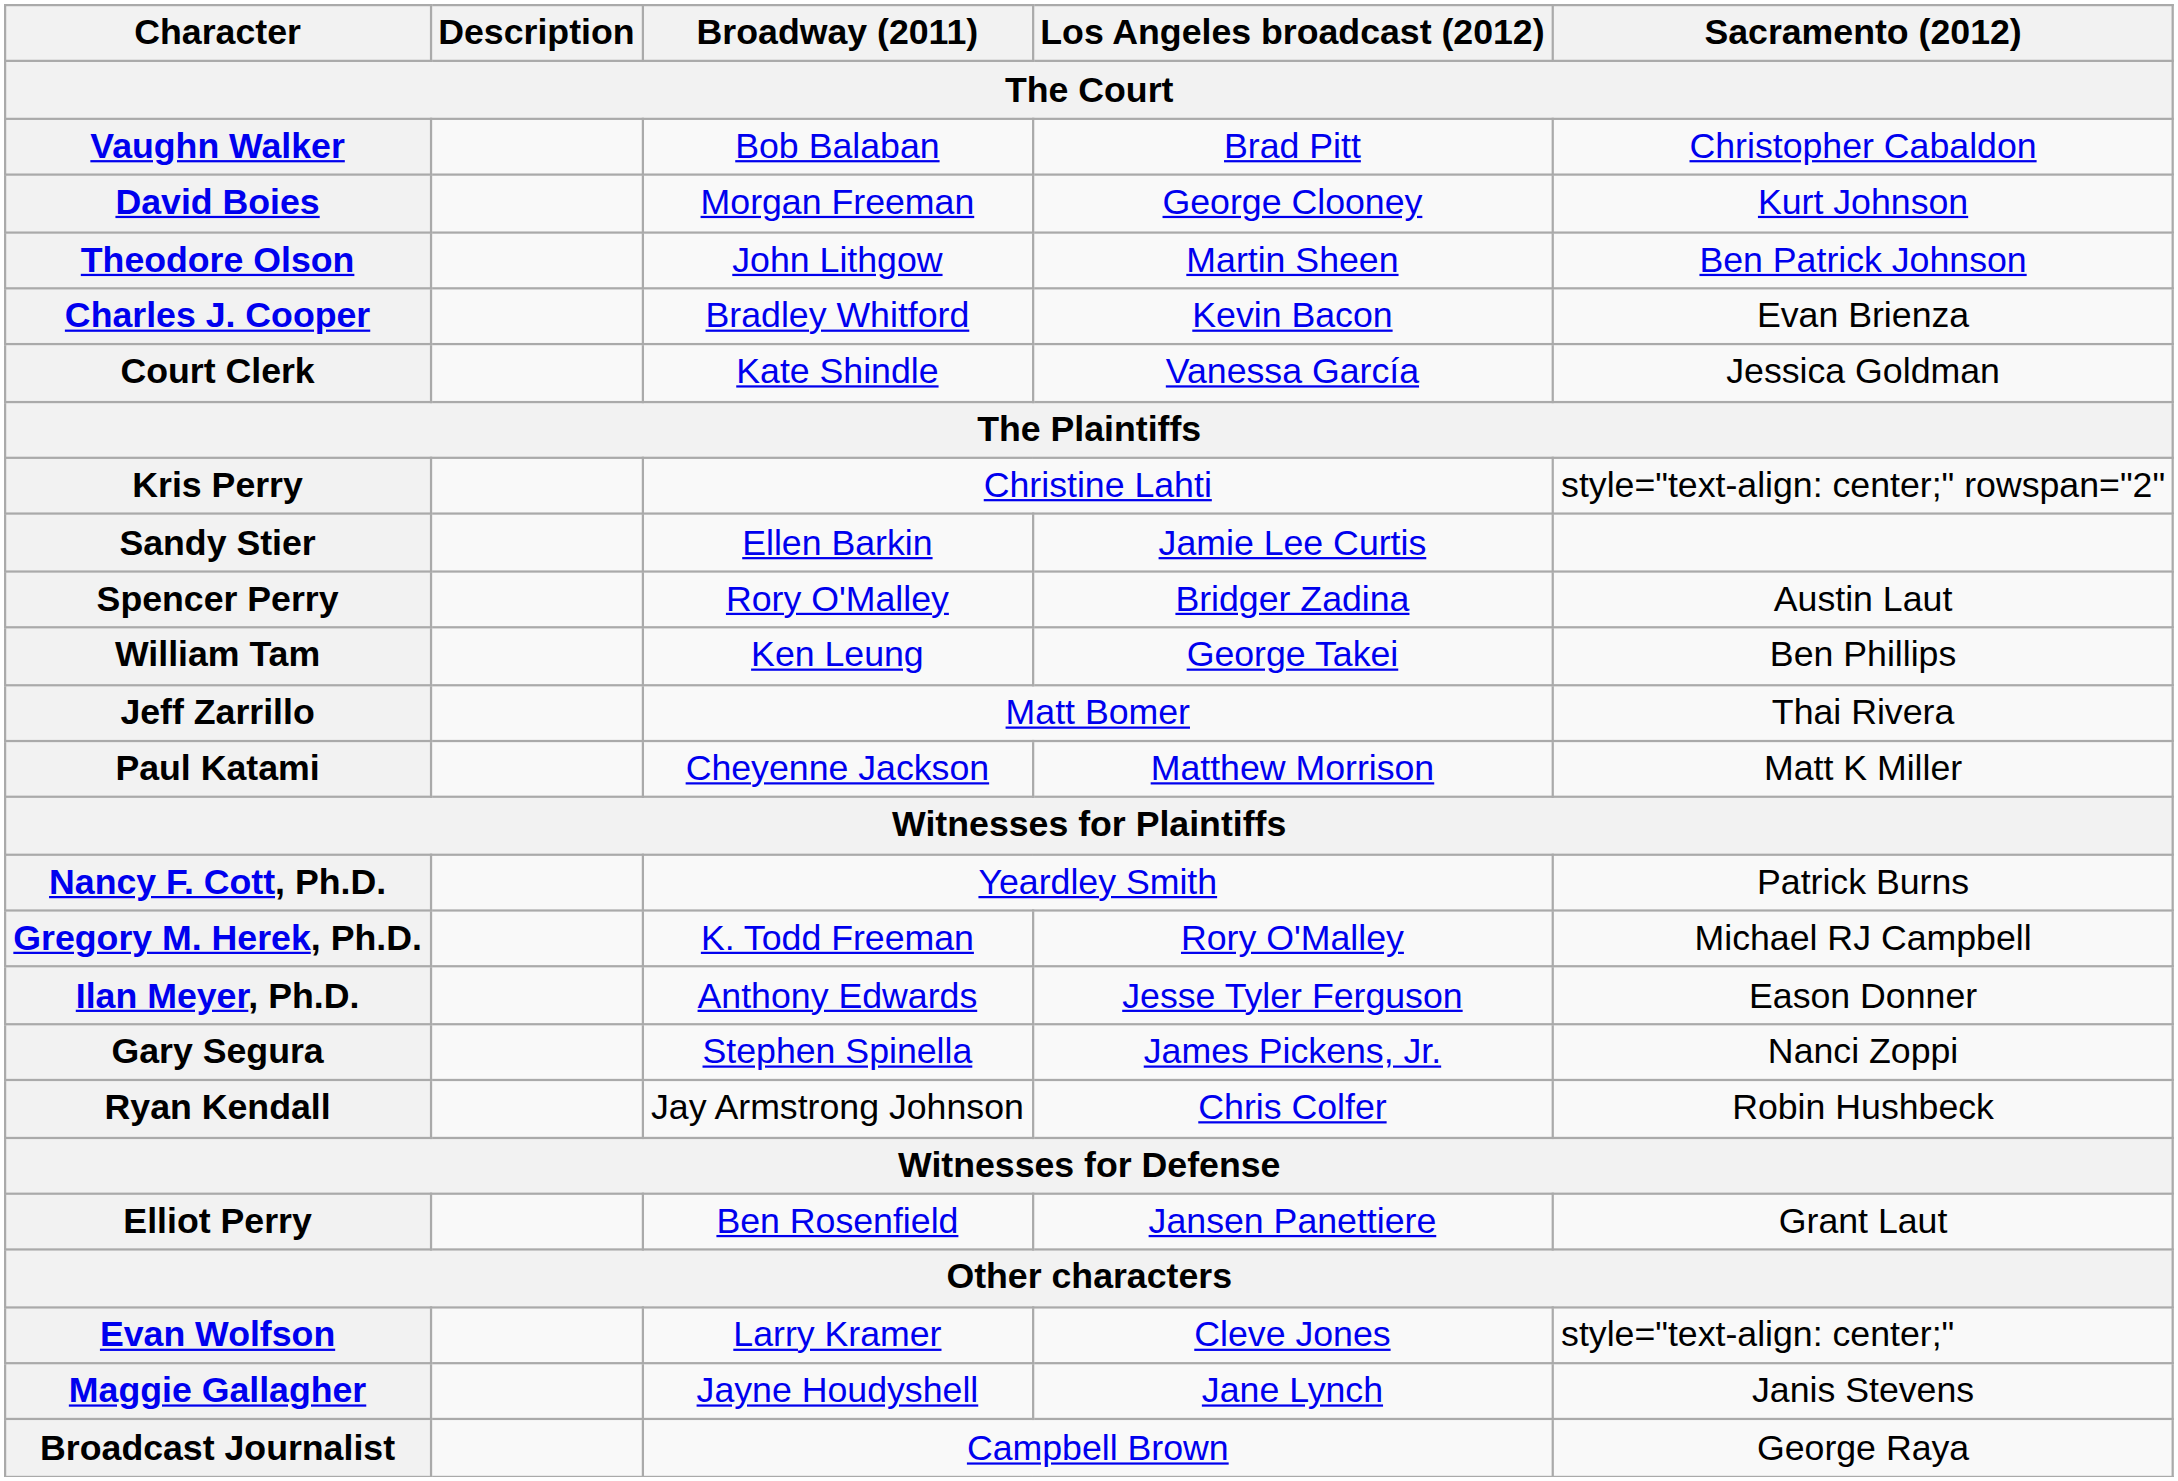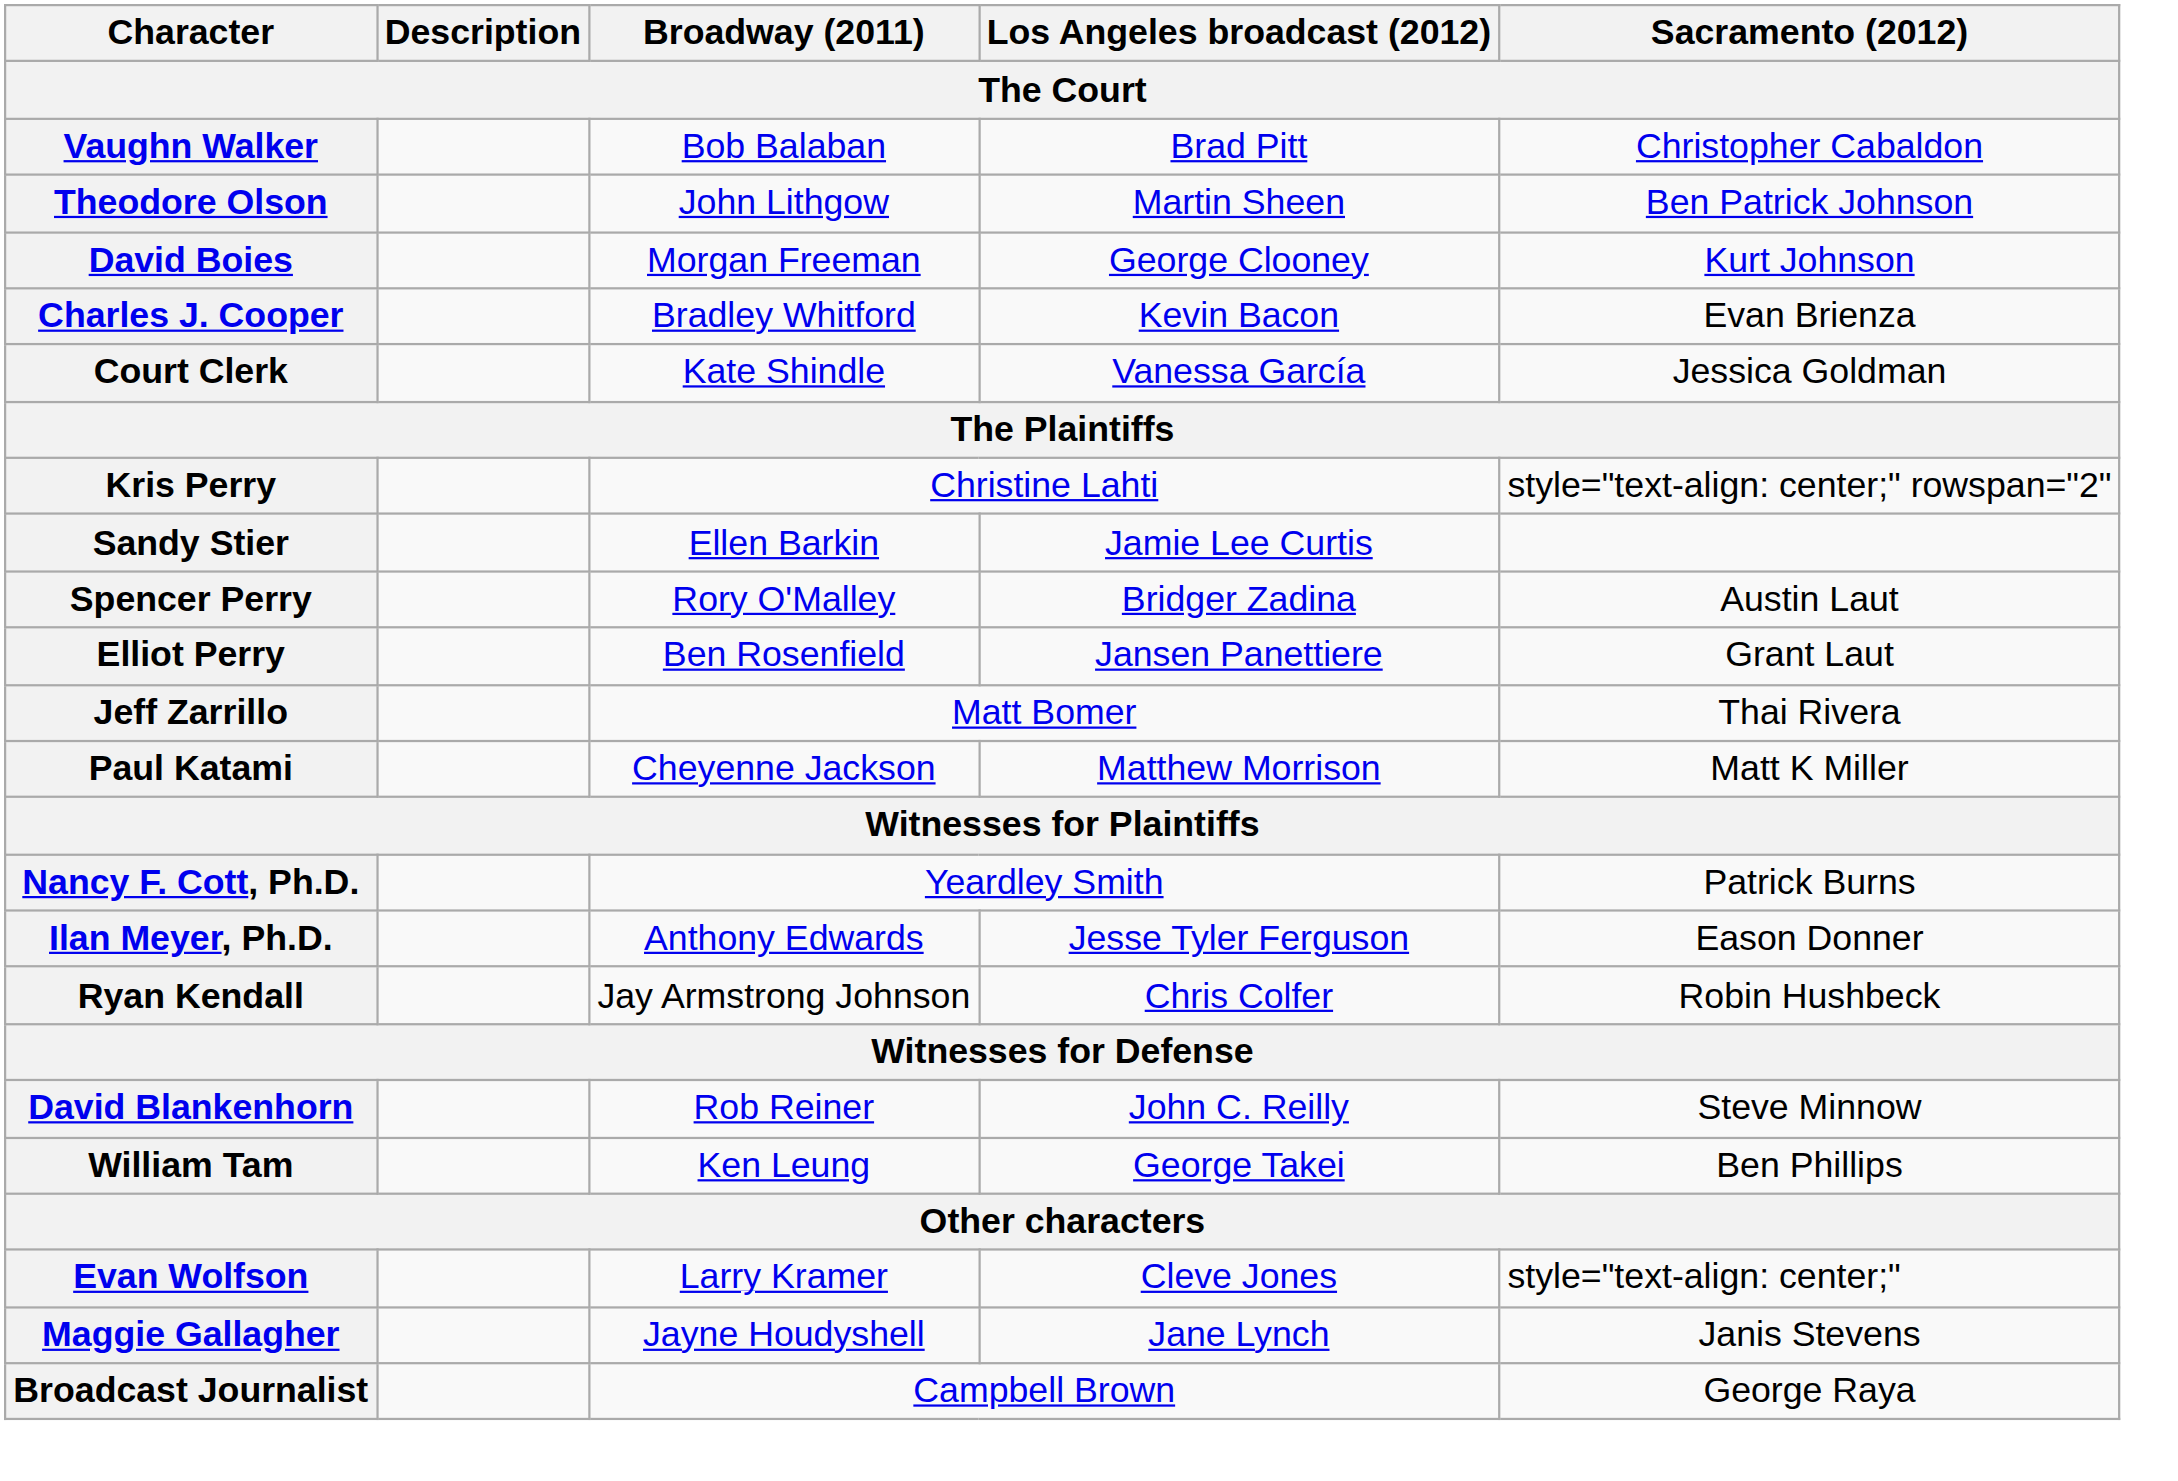rows swapped: Theodore Olson <-> David Boies
rows swapped: Elliot Perry <-> William Tam
- row: Gregory M. Herek, Ph.D. | K. Todd Freeman | Rory O'Malley | Michael RJ Campbell
- row: Gary Segura | Stephen Spinella | James Pickens, Jr. | Nanci Zoppi
+ row: David Blankenhorn | Rob Reiner | John C. Reilly | Steve Minnow
